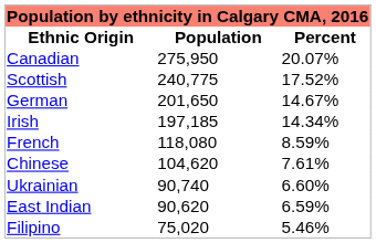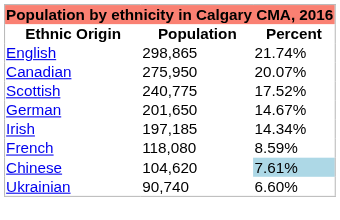+ row: English | 298,865 | 21.74%
Chinese | Percent: no background -> lightblue background
- row: East Indian | 90,620 | 6.59%
- row: Filipino | 75,020 | 5.46%
